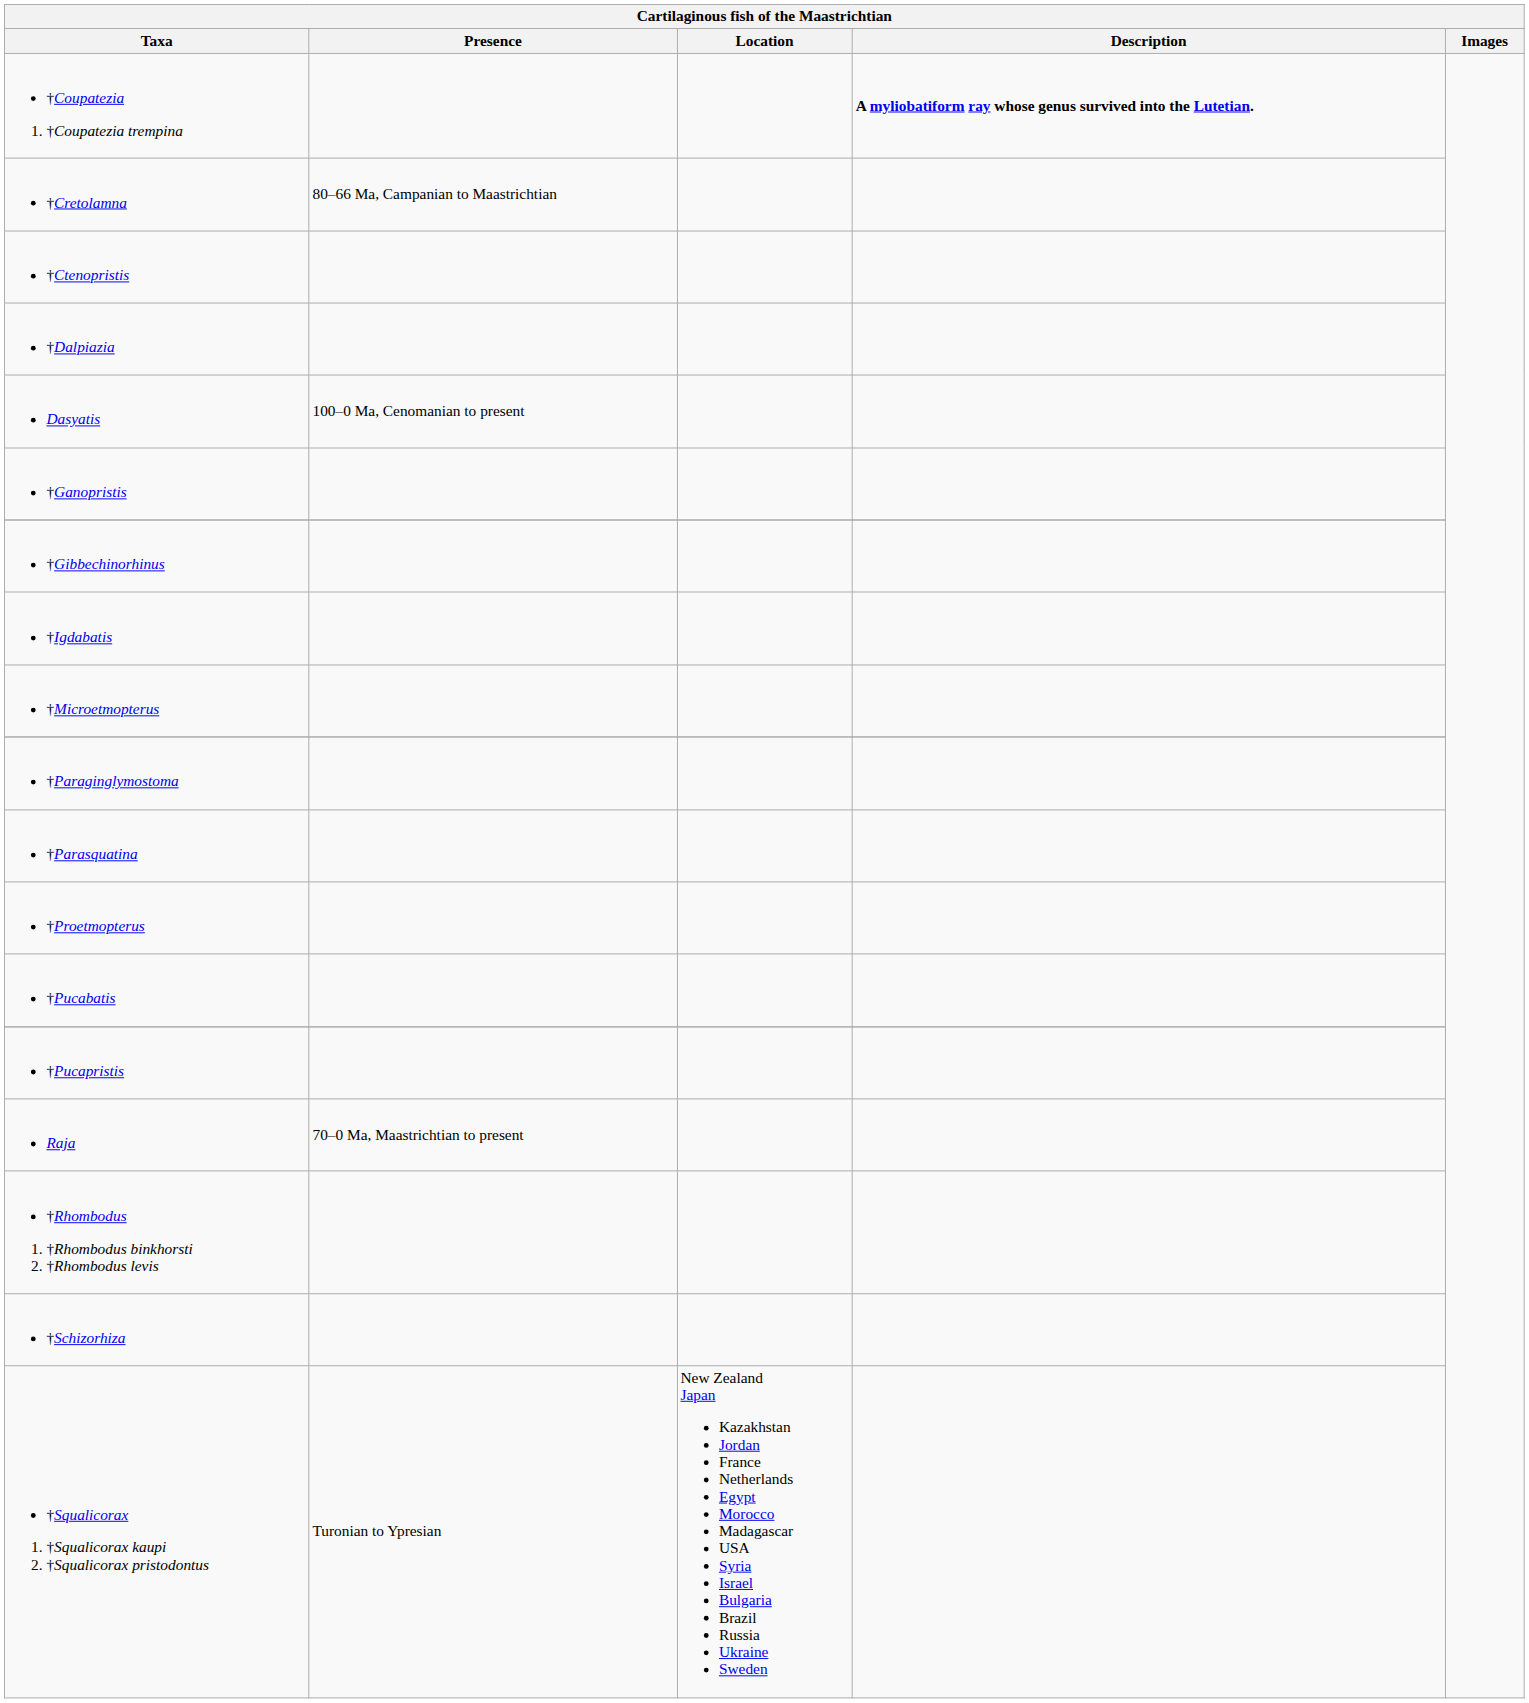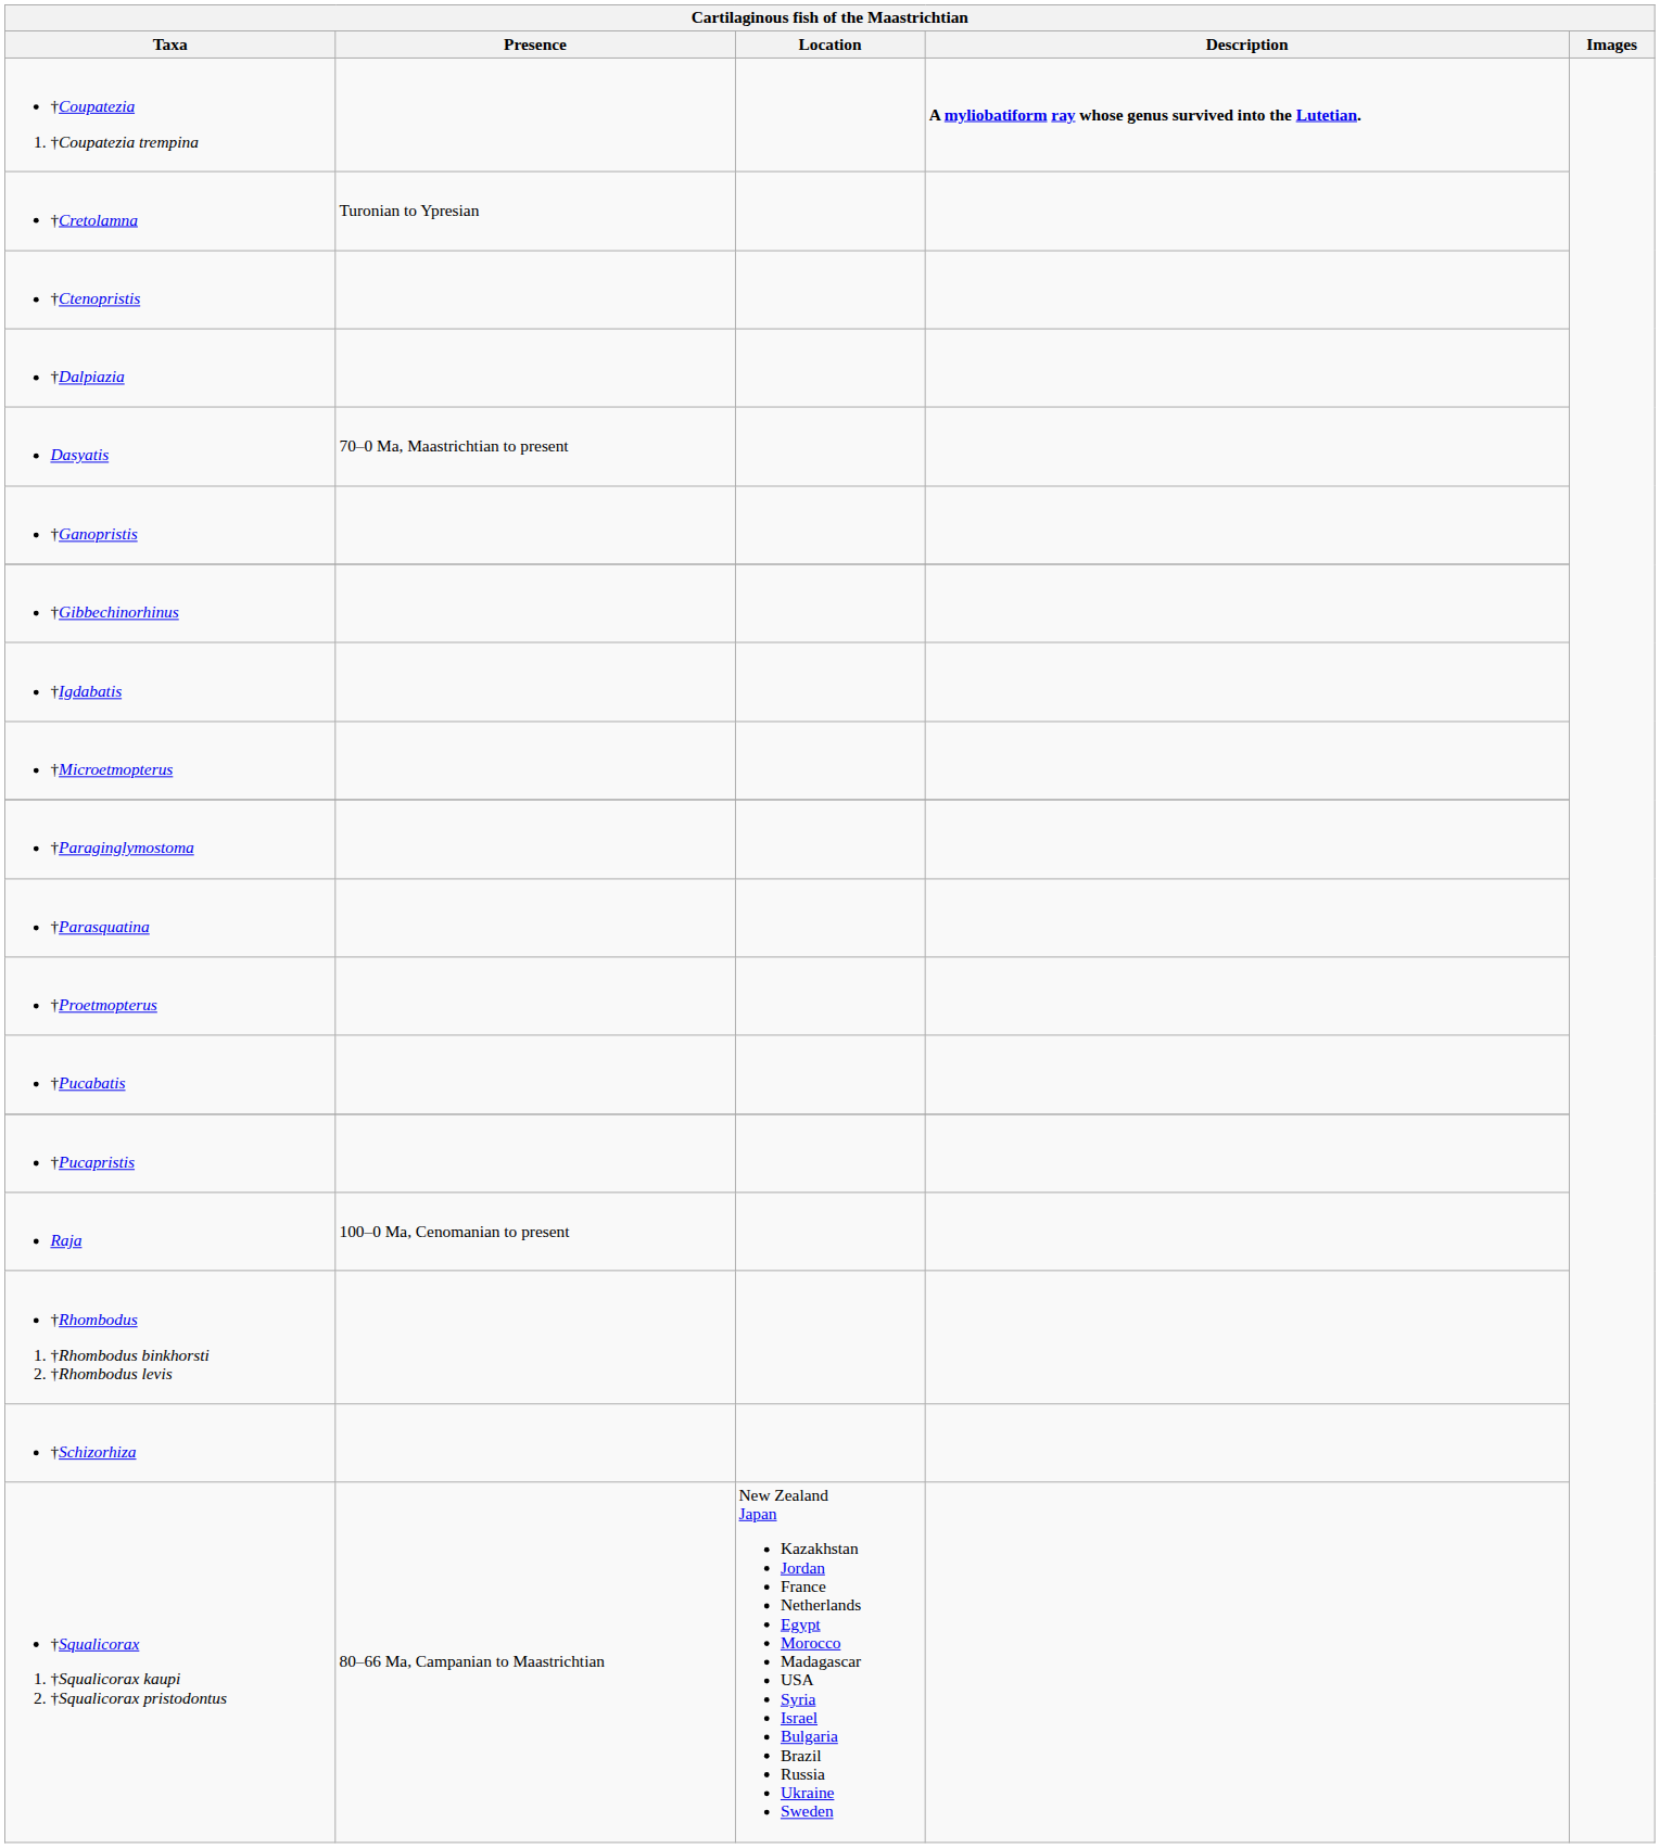†Cretolamna | Presence: 80–66 Ma, Campanian to Maastrichtian -> Turonian to Ypresian
Dasyatis | Presence: 100–0 Ma, Cenomanian to present -> 70–0 Ma, Maastrichtian to present
Raja | Presence: 70–0 Ma, Maastrichtian to present -> 100–0 Ma, Cenomanian to present
†Squalicorax †Squalicorax kaupi †Squalicorax pristodontus | Presence: Turonian to Ypresian -> 80–66 Ma, Campanian to Maastrichtian
